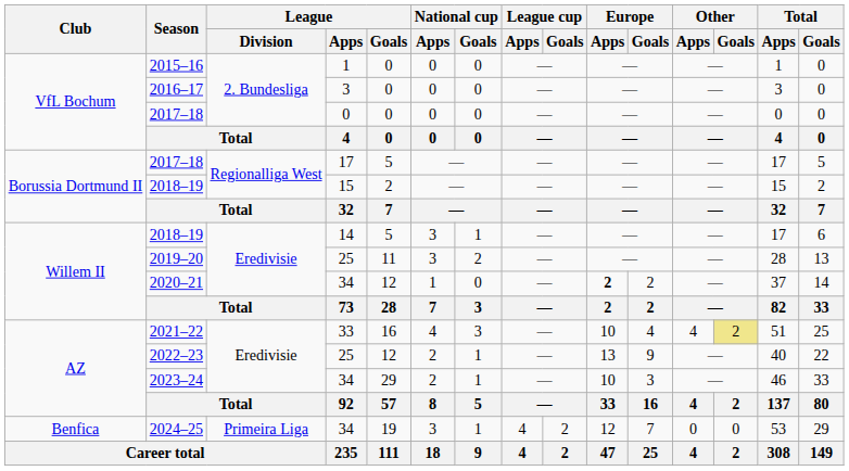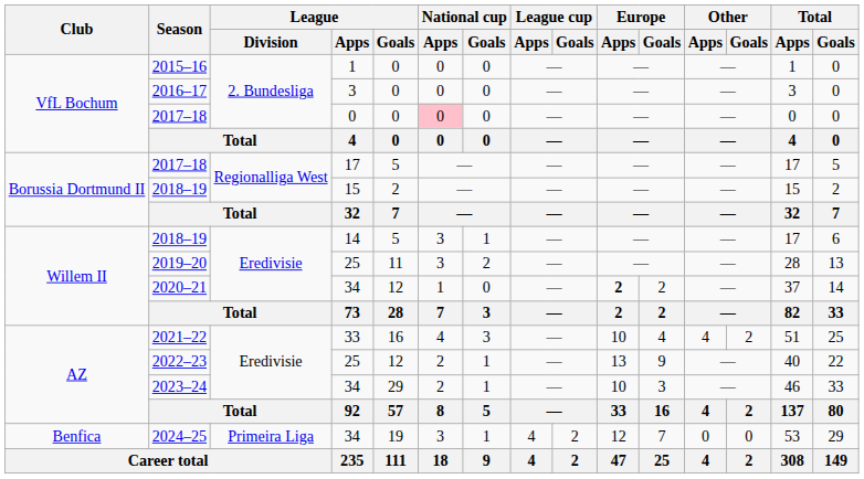2017–18 / 0 | National cup / Apps: no background -> pink background
2021–22 | Other / Goals: khaki background -> no background
